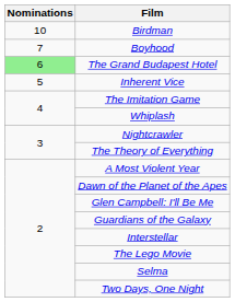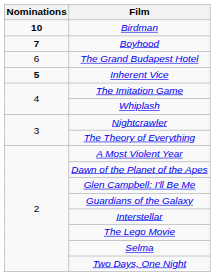Birdman | Nominations: normal -> bold
Boyhood | Nominations: normal -> bold
The Grand Budapest Hotel | Nominations: lightgreen background -> no background
Inherent Vice | Nominations: normal -> bold
